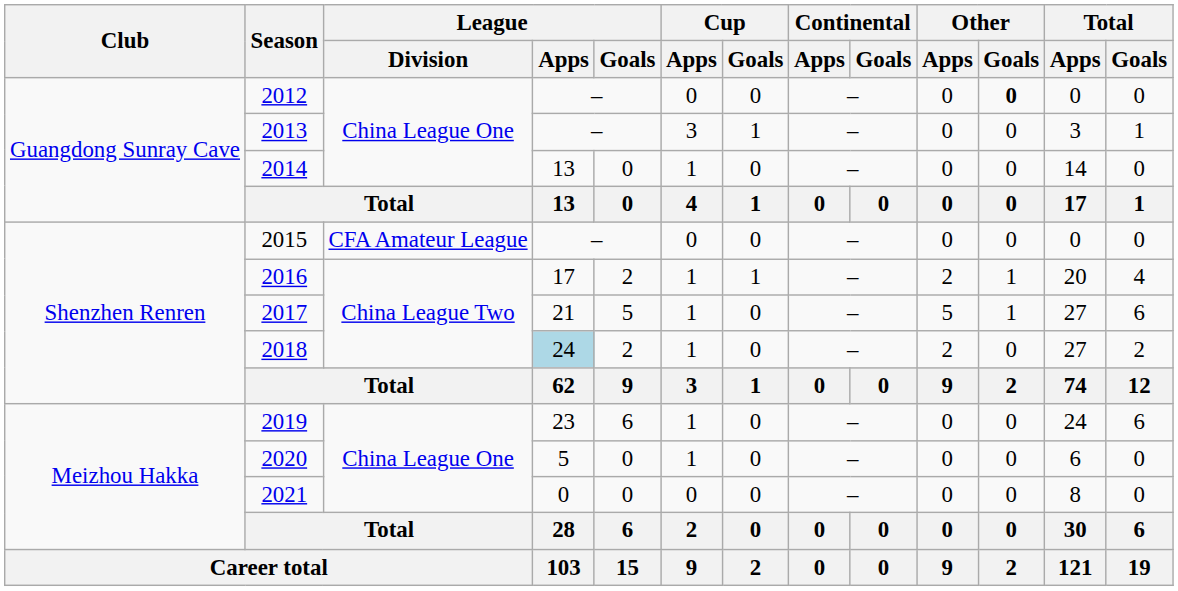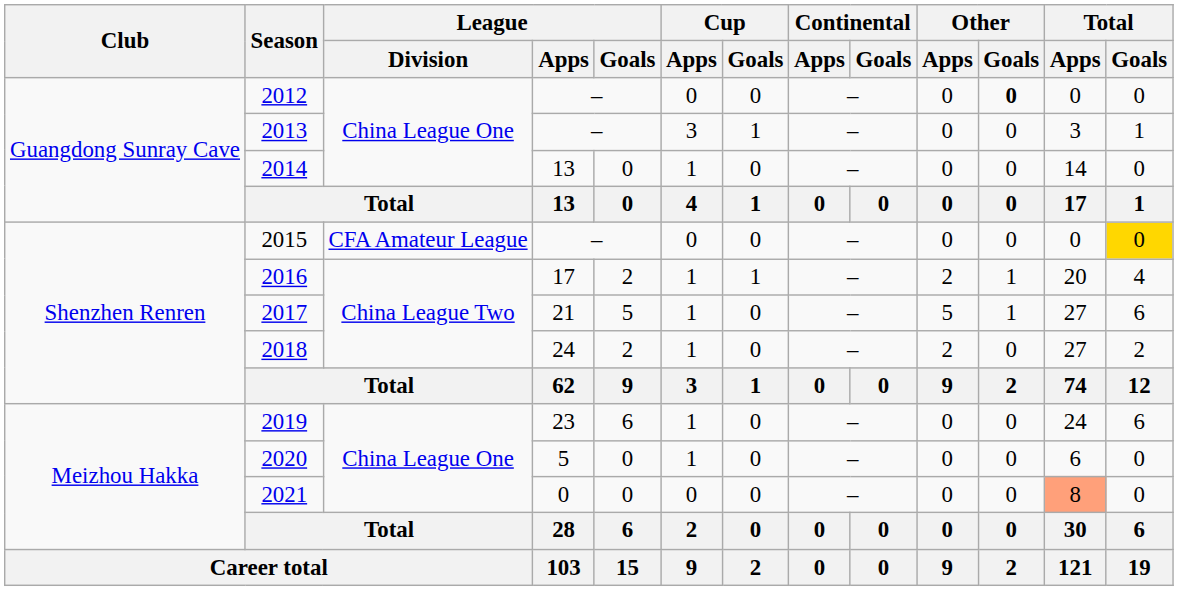2015 | Total / Goals: no background -> gold background
2018 | League / Apps: lightblue background -> no background
2021 | Total / Apps: no background -> lightsalmon background
